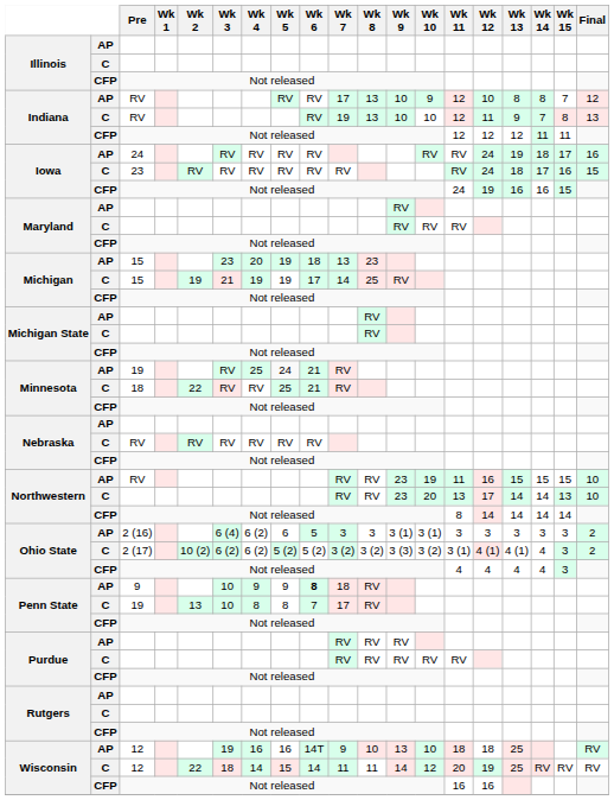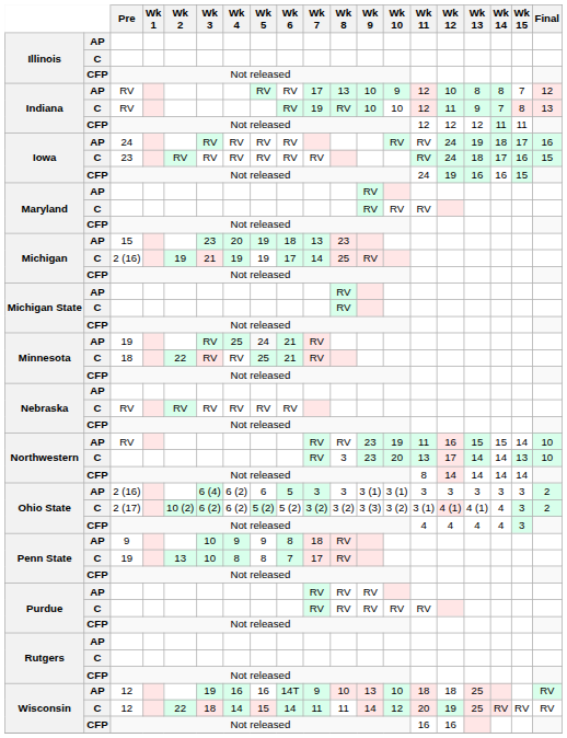Indiana / C | Wk 8: 13 -> RV
Michigan / C | Pre: 15 -> 2 (16)
Northwestern / AP | Wk 15: 15 -> 14
Northwestern / C | Wk 8: RV -> 3
Penn State / AP | Wk 6: bold -> normal
